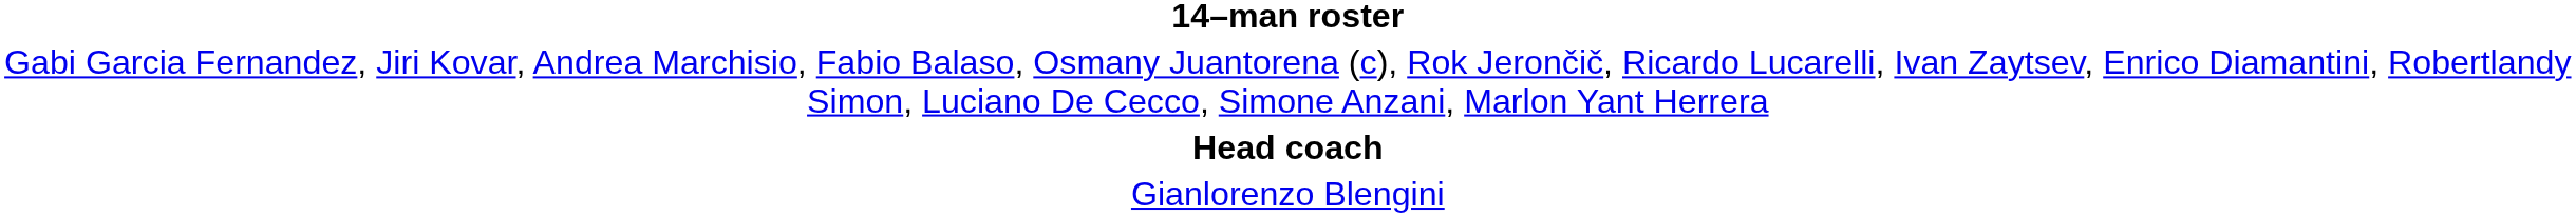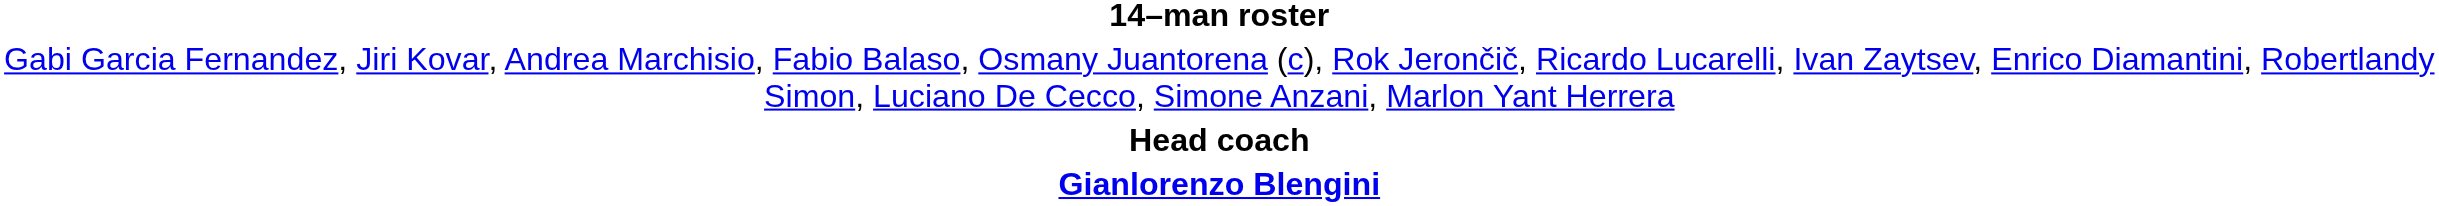row 4 | column 1: normal -> bold
